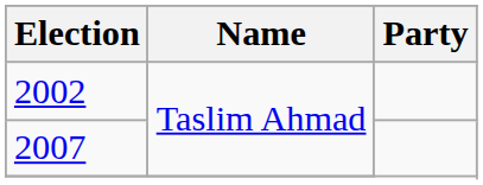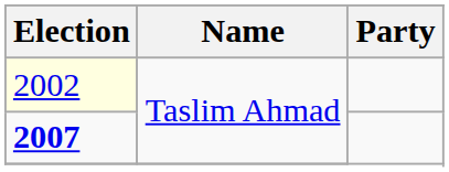2002 | Election: no background -> lightyellow background
2007 | Election: normal -> bold
